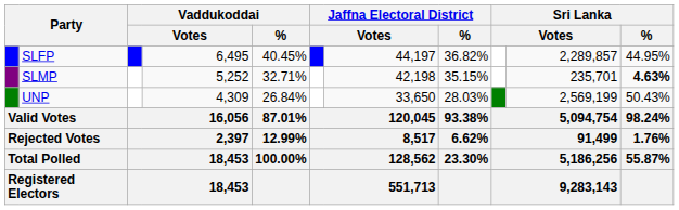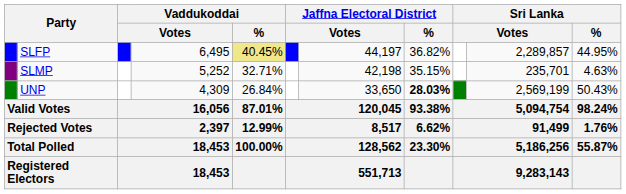SLFP | Vaddukoddai / %: no background -> khaki background
SLMP | Sri Lanka / %: bold -> normal
UNP | Jaffna Electoral District / %: normal -> bold
